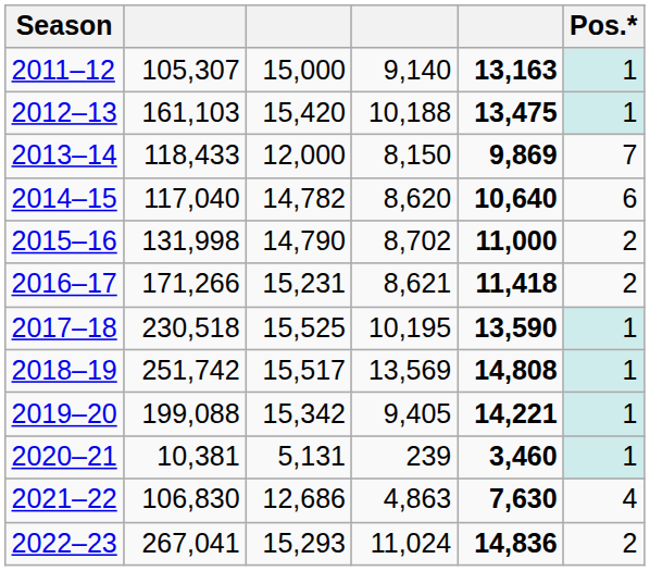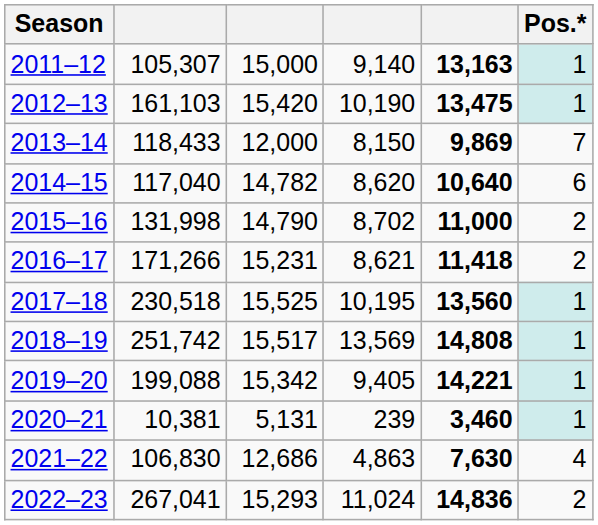2012–13 | column 4: 10,188 -> 10,190
2017–18 | column 5: 13,590 -> 13,560
